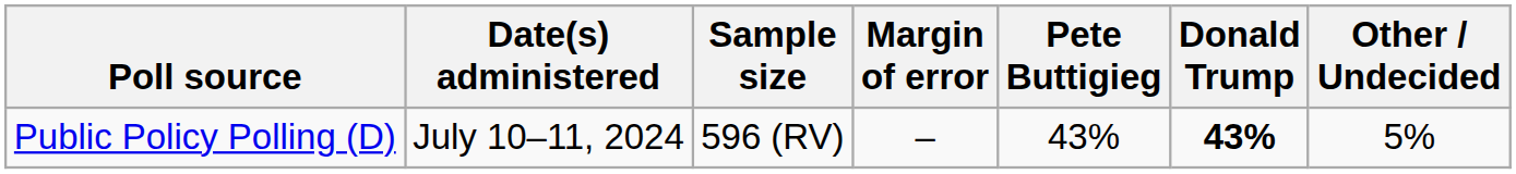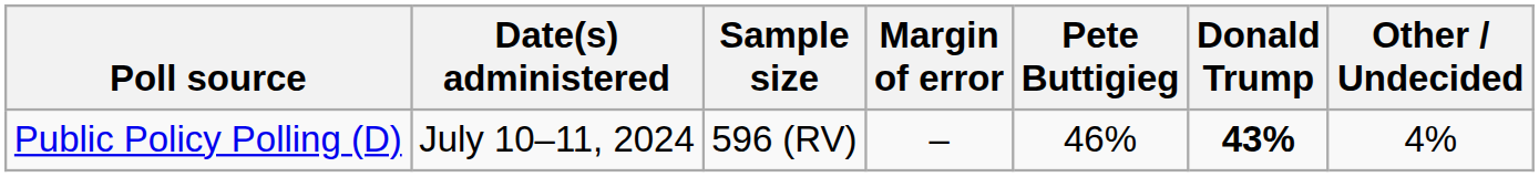Public Policy Polling (D) | Pete Buttigieg: 43% -> 46%
Public Policy Polling (D) | Other / Undecided: 5% -> 4%
